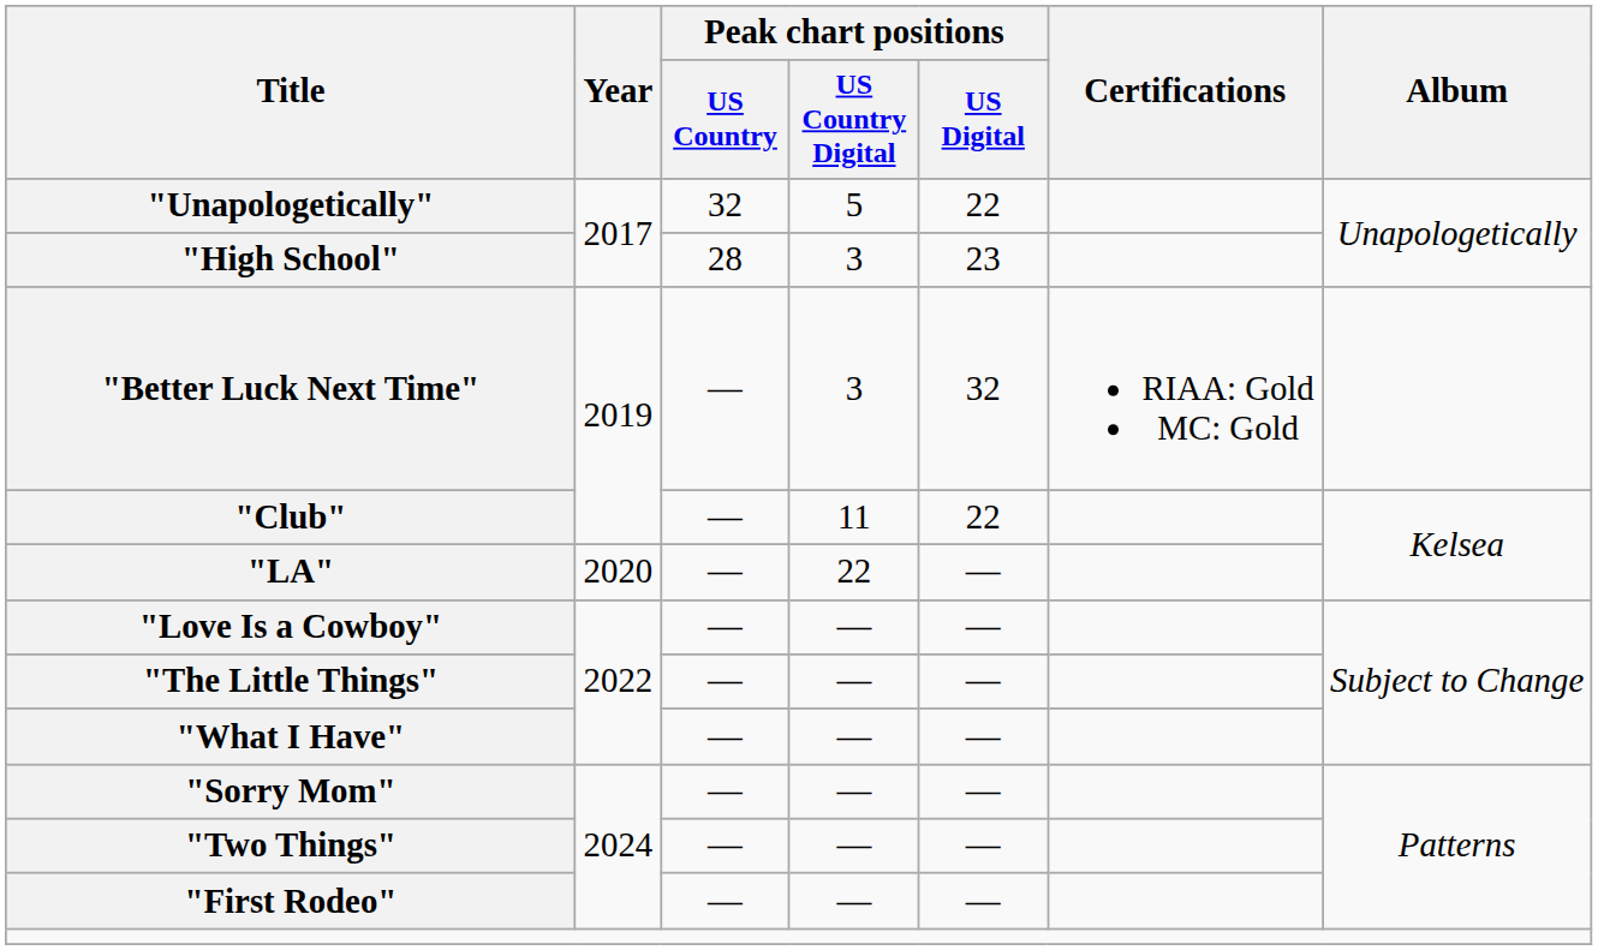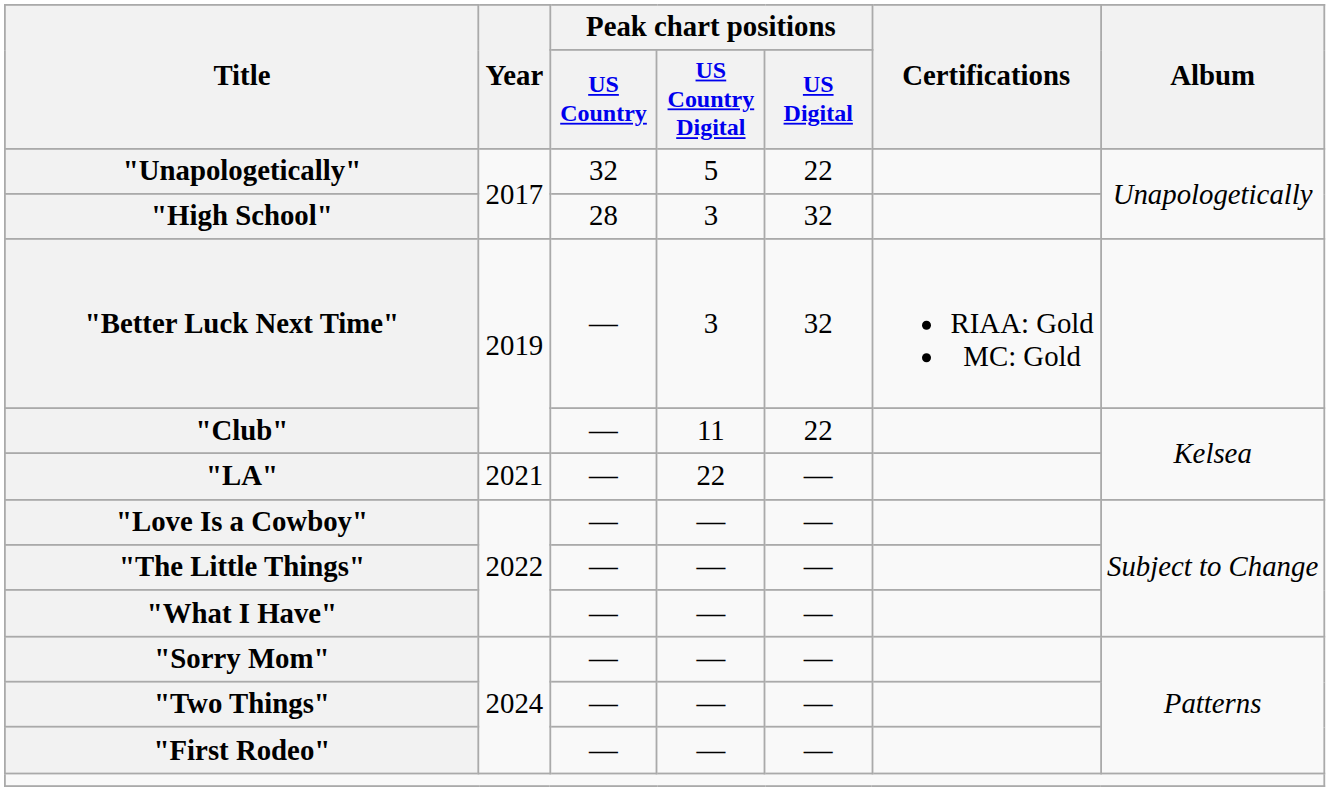"High School" | Peak chart positions / US Digital: 23 -> 32
"LA" | Year: 2020 -> 2021
